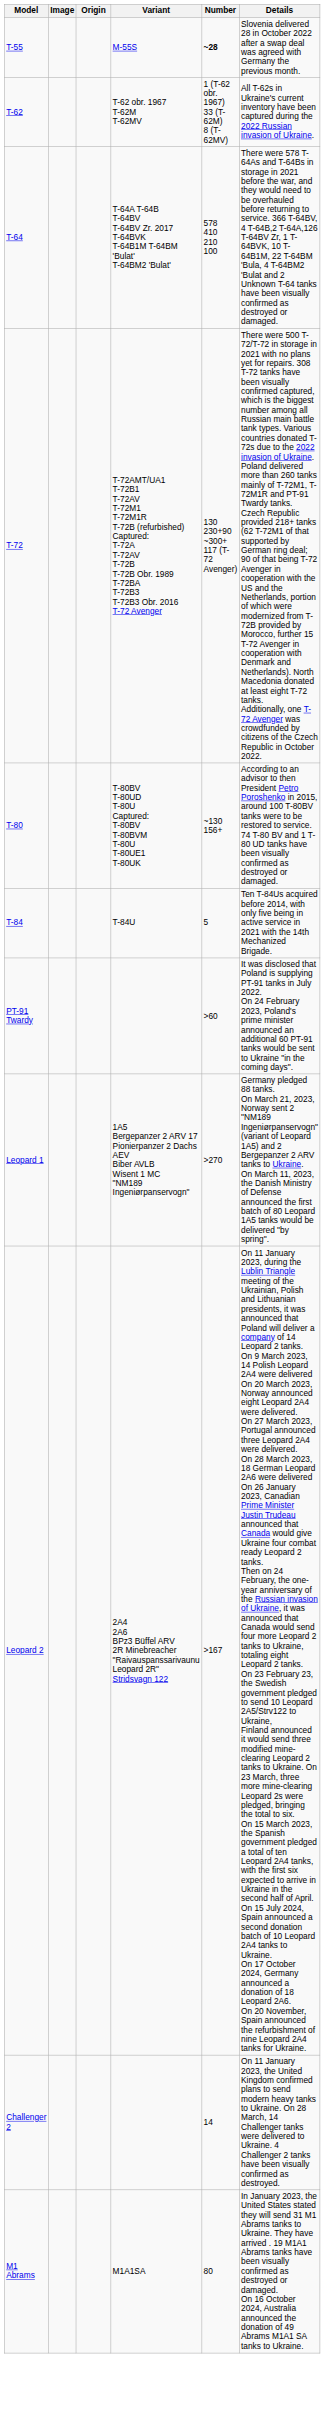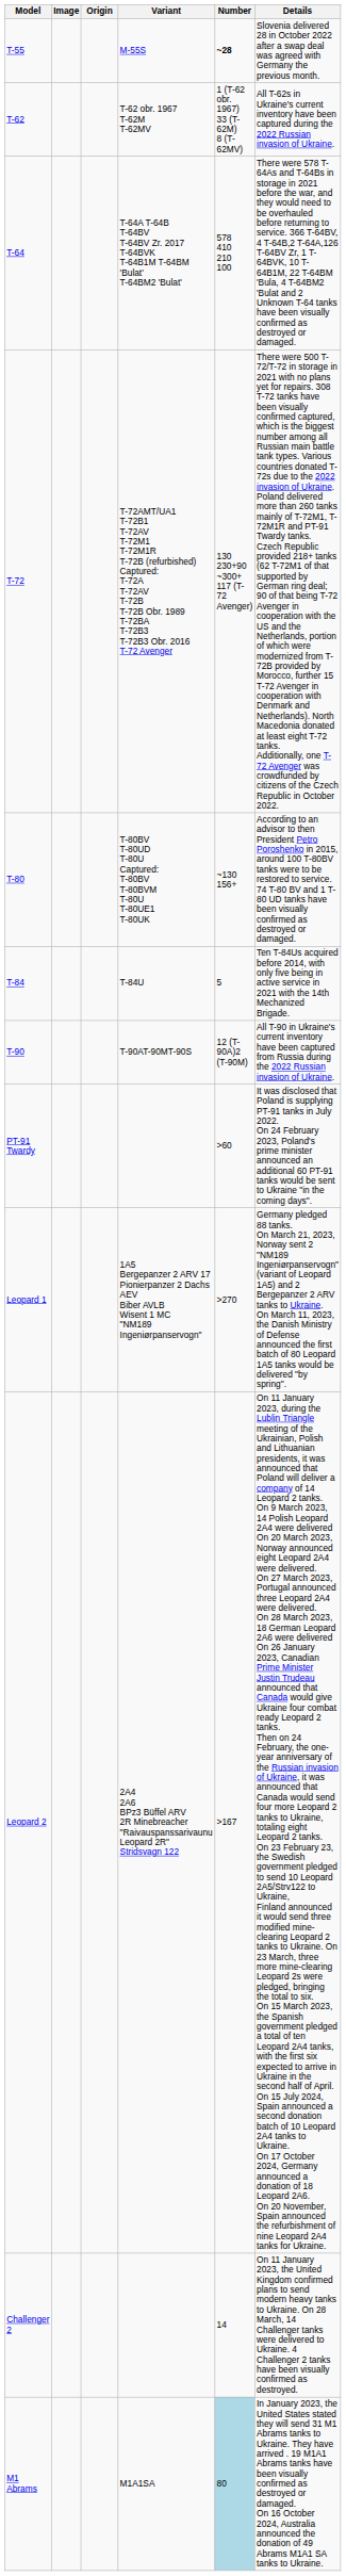+ row: T-90 | T-90AT-90MT-90S | 12 (T-90A)2 (T-90M) | All T-90 in Ukraine's current inventory have been captured from Russia during the 2022 Russian invasion of Ukraine.
M1A1SA | Number: no background -> lightblue background
